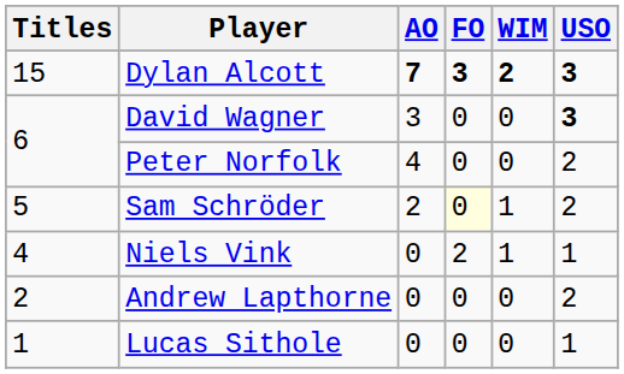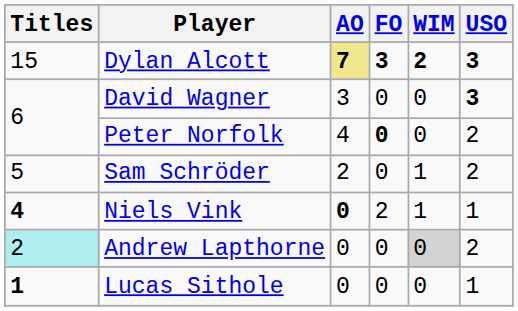Dylan Alcott | AO: no background -> khaki background
Peter Norfolk | FO: normal -> bold
Sam Schröder | FO: lightyellow background -> no background
Niels Vink | Titles: normal -> bold
Niels Vink | AO: normal -> bold
Andrew Lapthorne | Titles: no background -> paleturquoise background
Andrew Lapthorne | WIM: no background -> lightgrey background
Lucas Sithole | Titles: normal -> bold
